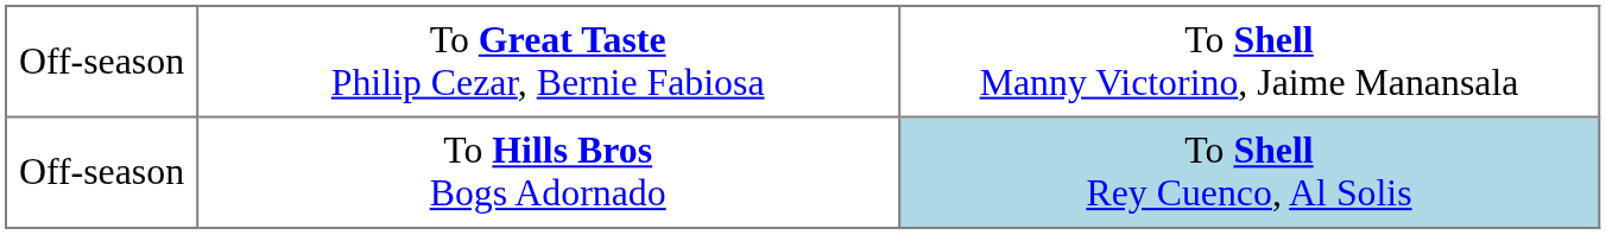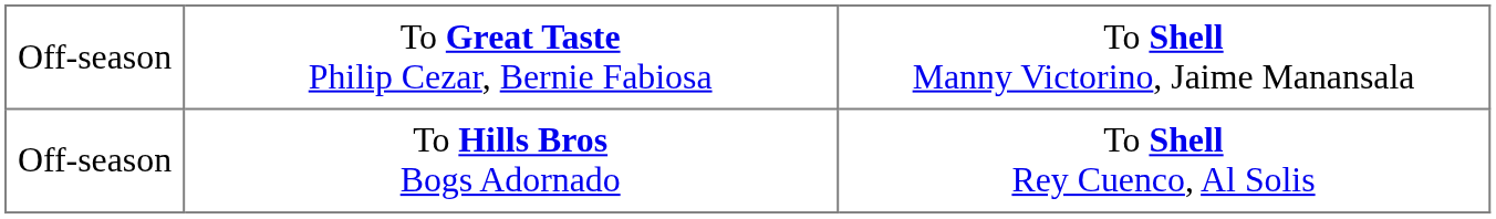Off-season / To Hills Bros Bogs Adornado | column 3: lightblue background -> no background
